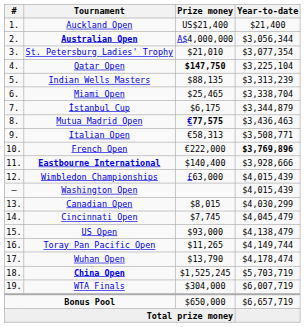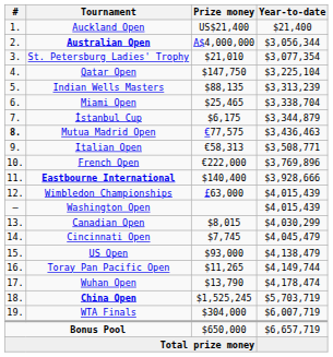Qatar Open | Prize money: bold -> normal
Mutua Madrid Open | #: normal -> bold
Mutua Madrid Open | Prize money: bold -> normal
French Open | Year-to-date: bold -> normal
